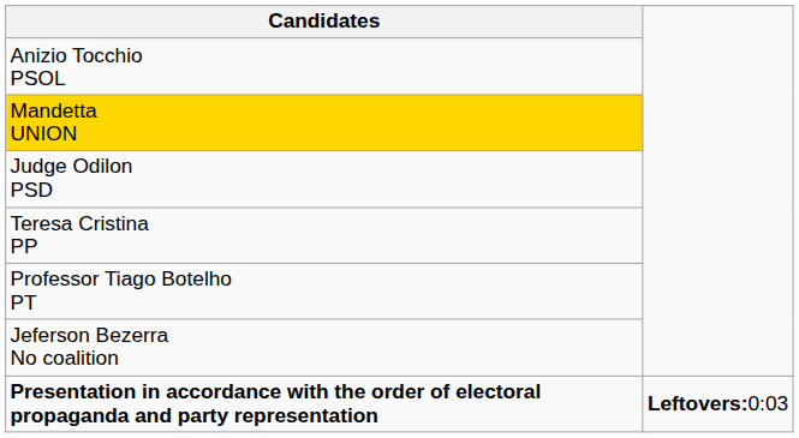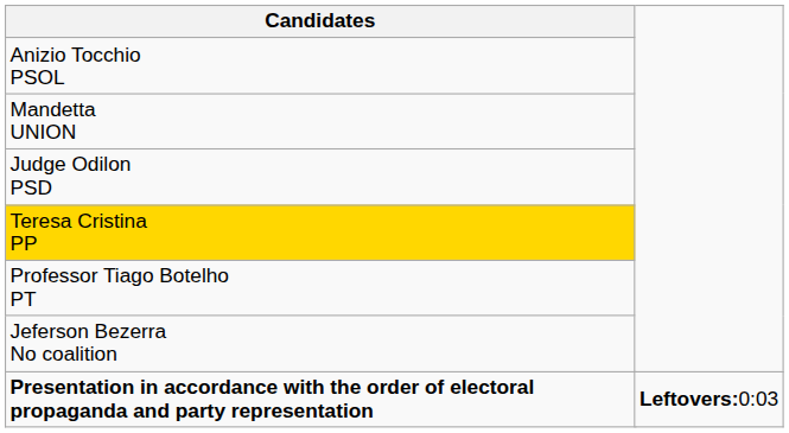Mandetta UNION | Candidates: gold background -> no background
Teresa Cristina PP | Candidates: no background -> gold background
